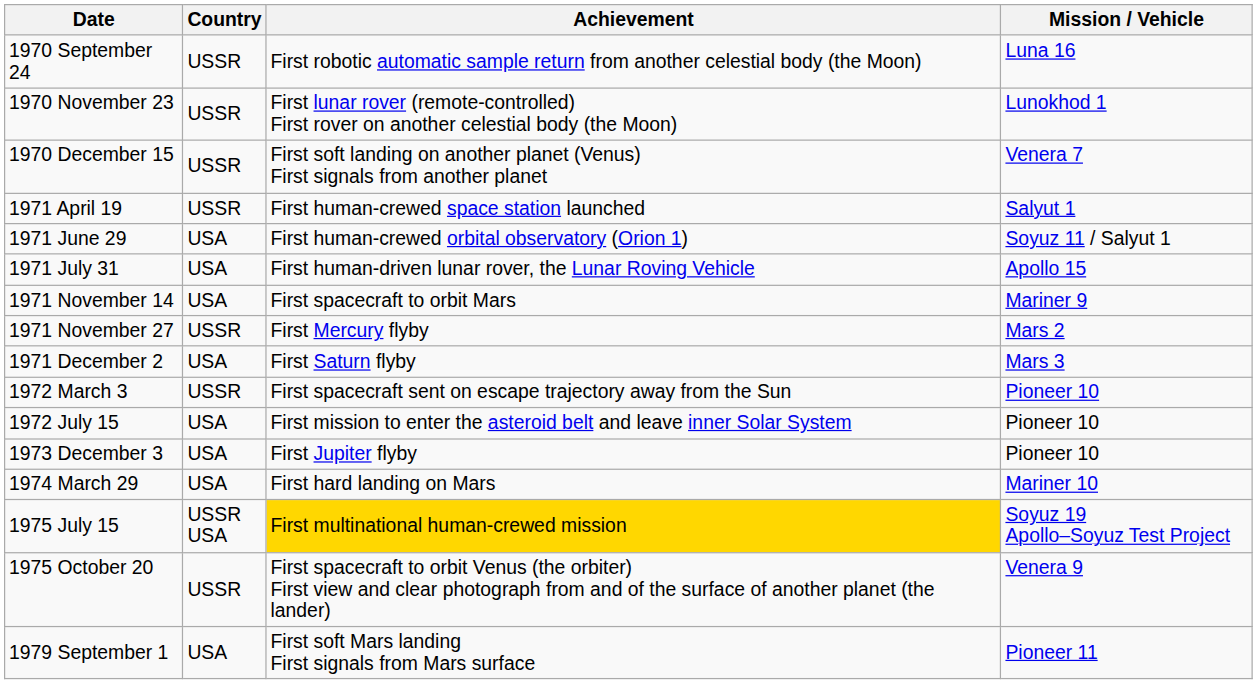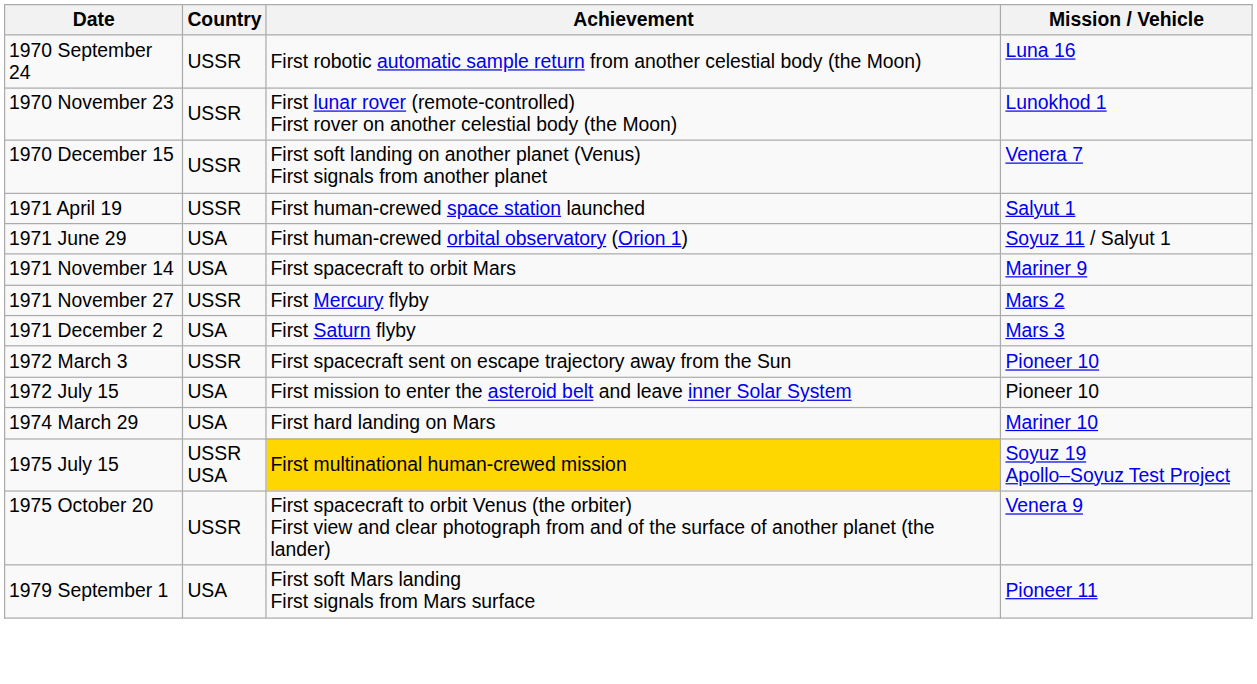- row: 1971 July 31 | USA | First human-driven lunar rover, the Lunar Roving Vehicle | Apollo 15
- row: 1973 December 3 | USA | First Jupiter flyby | Pioneer 10
